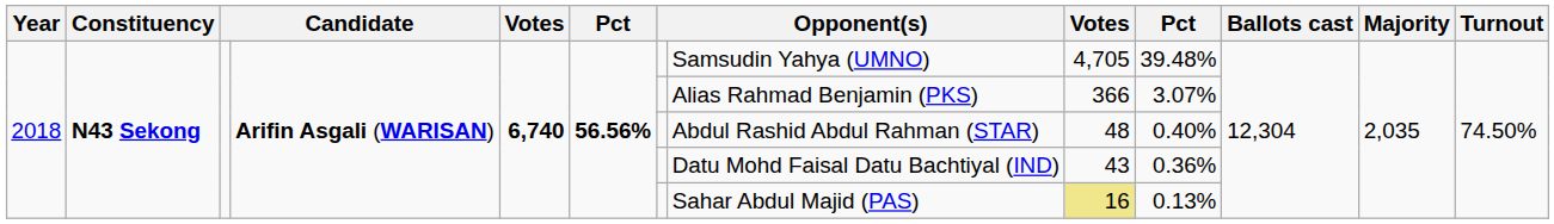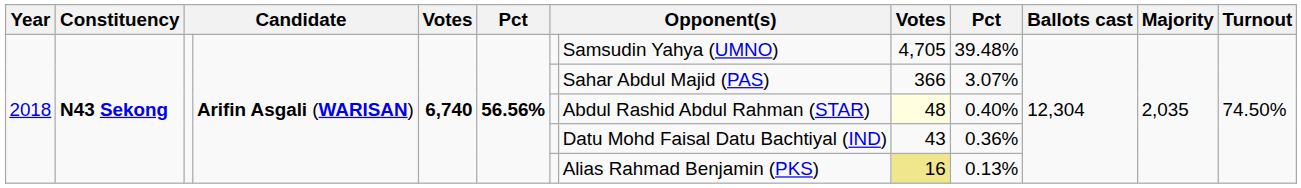row 3 | column 8: Alias Rahmad Benjamin (PKS) -> Sahar Abdul Majid (PAS)
row 4 | column 9: no background -> lightyellow background
row 6 | column 8: Sahar Abdul Majid (PAS) -> Alias Rahmad Benjamin (PKS)
